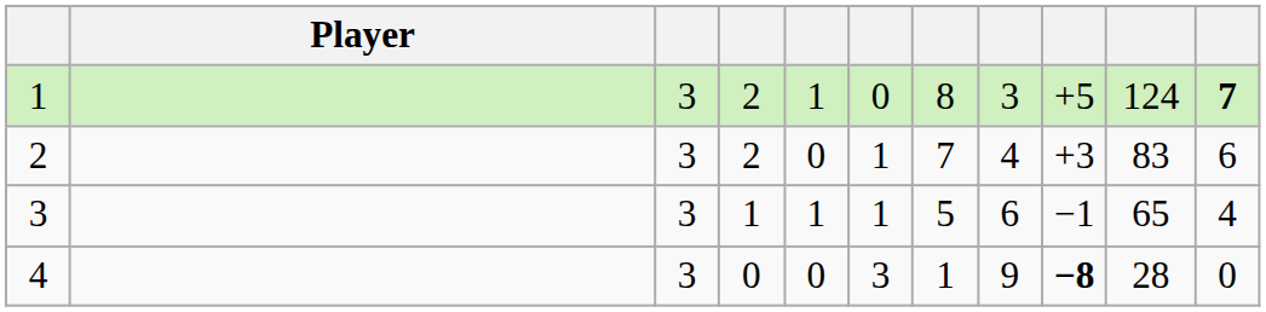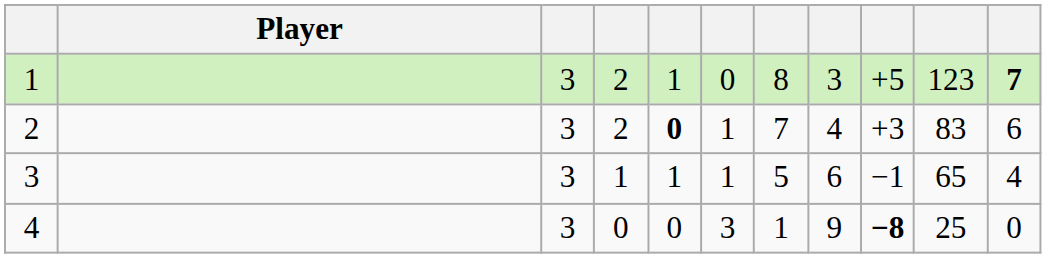row 2 | column 10: 124 -> 123
row 3 | column 5: normal -> bold
row 5 | column 10: 28 -> 25
